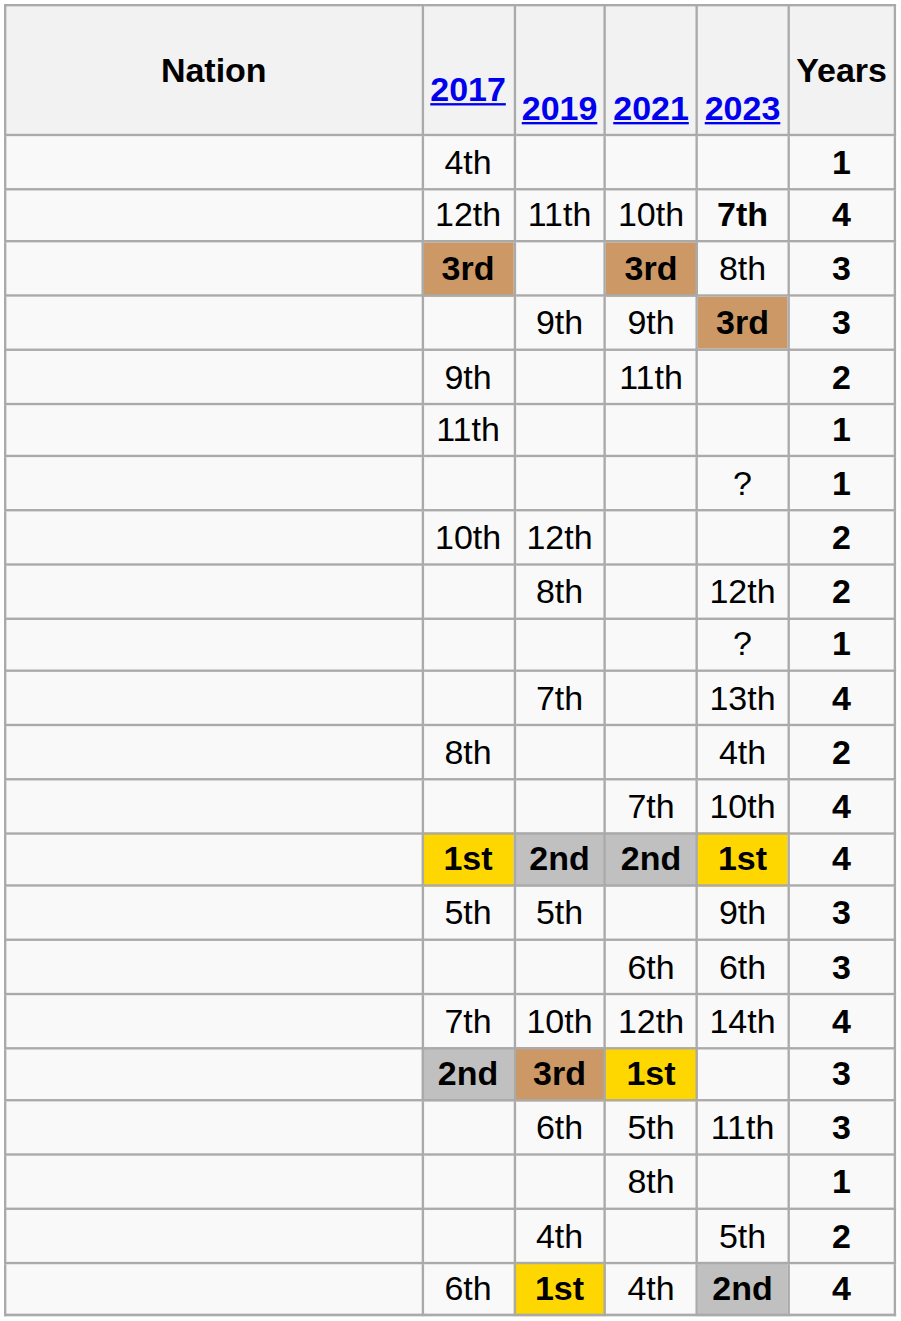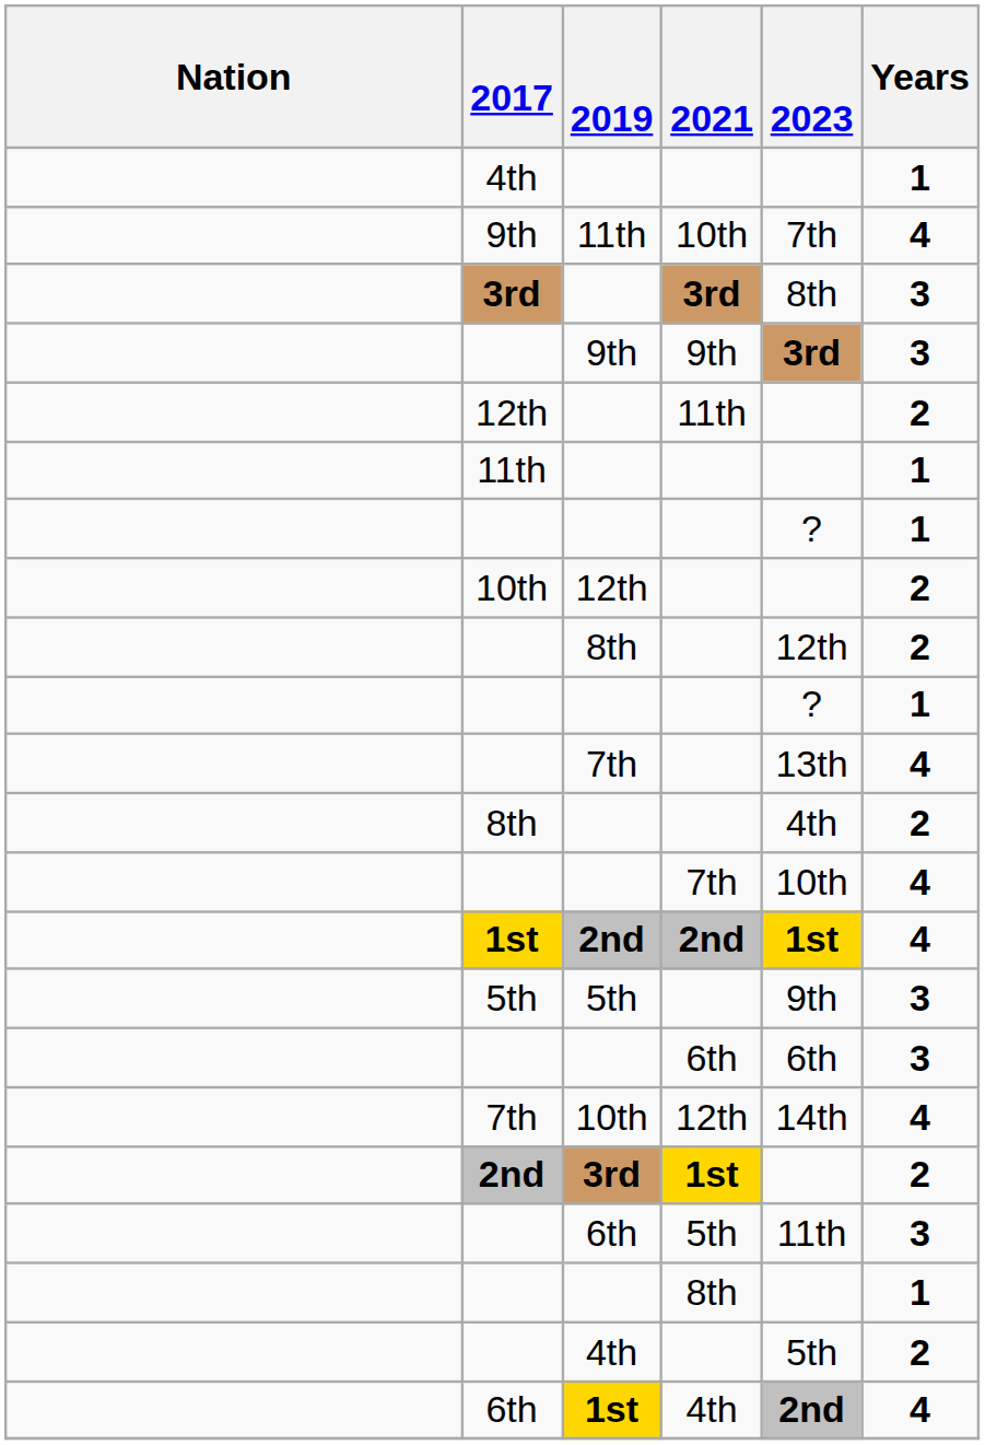row 3 | 2017: 12th -> 9th
row 3 | 2023: bold -> normal
row 6 | 2017: 9th -> 12th
row 19 | Years: 3 -> 2
